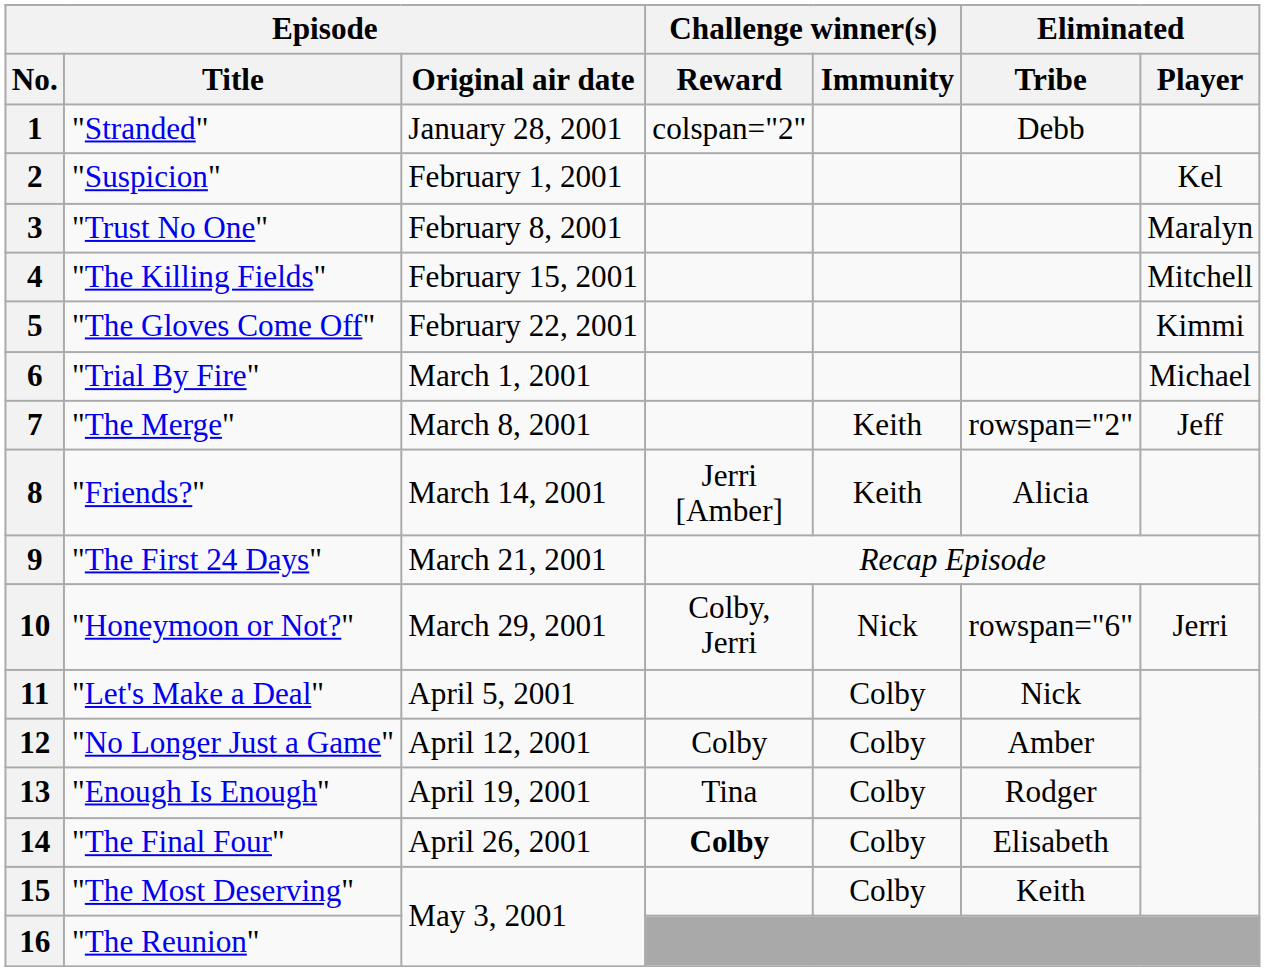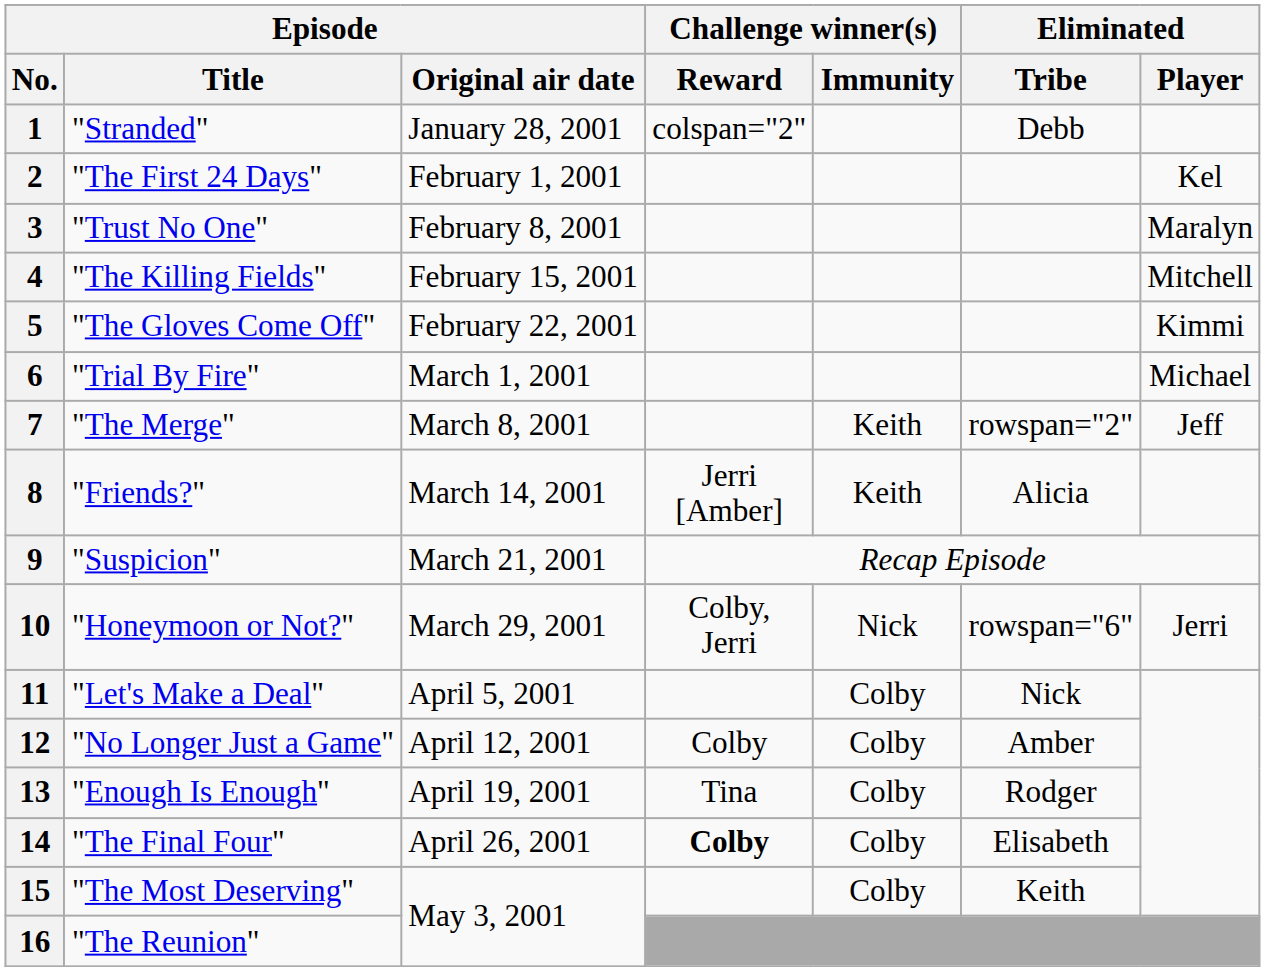2 | Episode / Title: "Suspicion" -> "The First 24 Days"
9 | Episode / Title: "The First 24 Days" -> "Suspicion"
